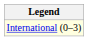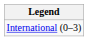row 2 | column 1: lightyellow background -> no background
